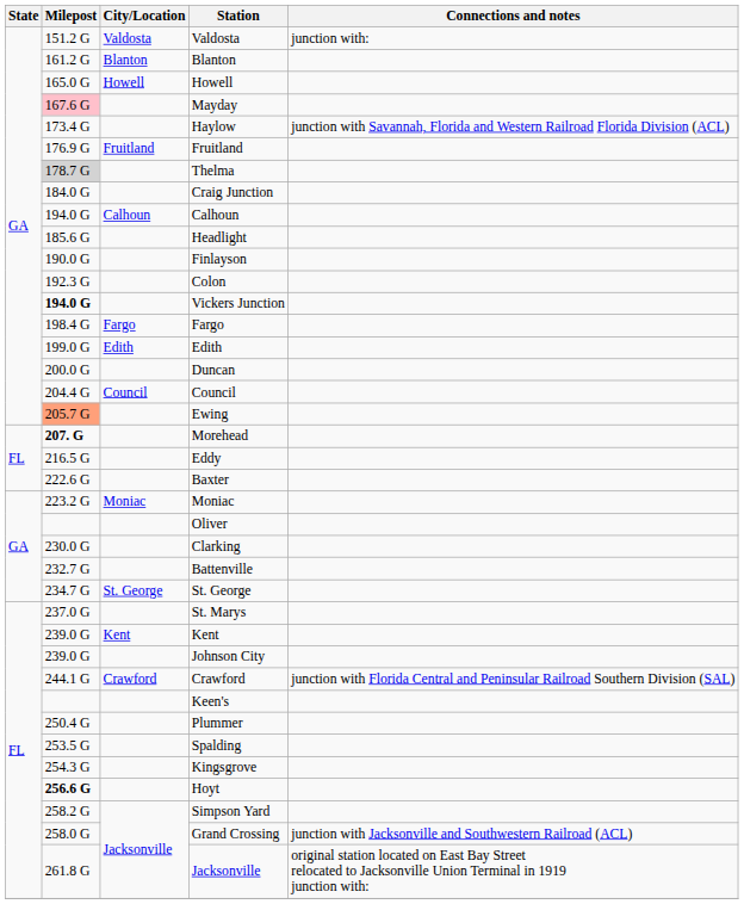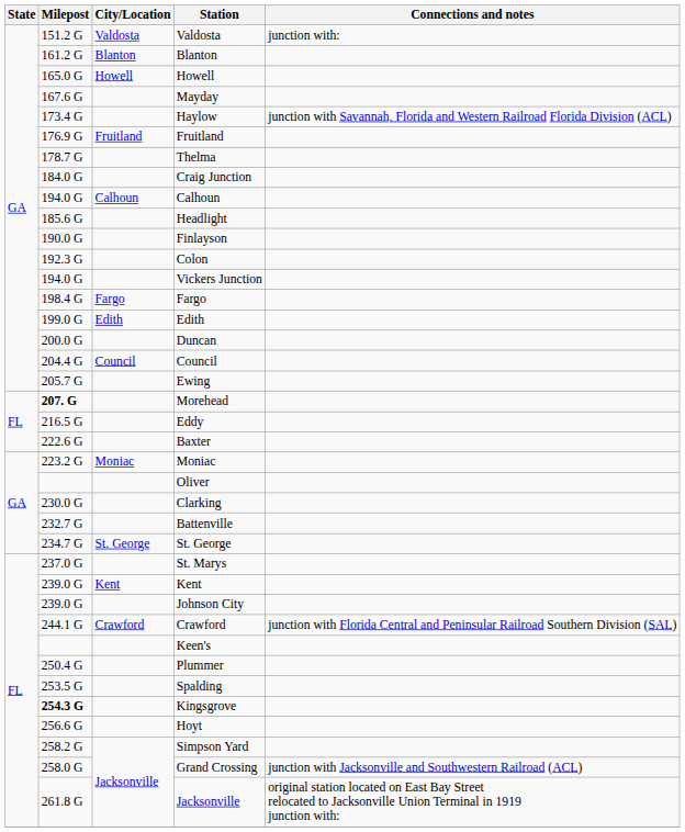Mayday | Milepost: pink background -> no background
Thelma | Milepost: lightgrey background -> no background
Vickers Junction | Milepost: bold -> normal
Ewing | Milepost: lightsalmon background -> no background
Kingsgrove | Milepost: normal -> bold
Hoyt | Milepost: bold -> normal
